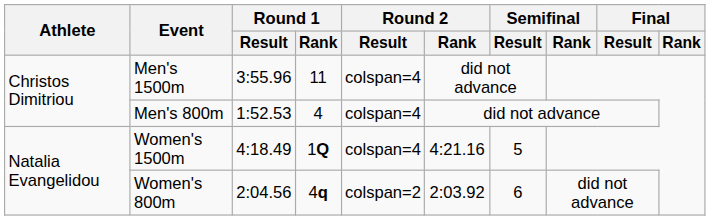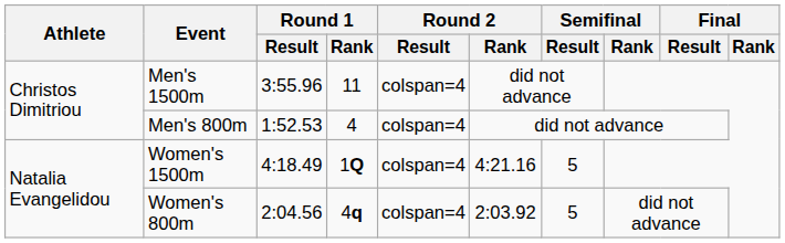Women's 800m | Round 2 / Result: colspan=2 -> colspan=4
Women's 800m | Semifinal / Result: 6 -> 5
